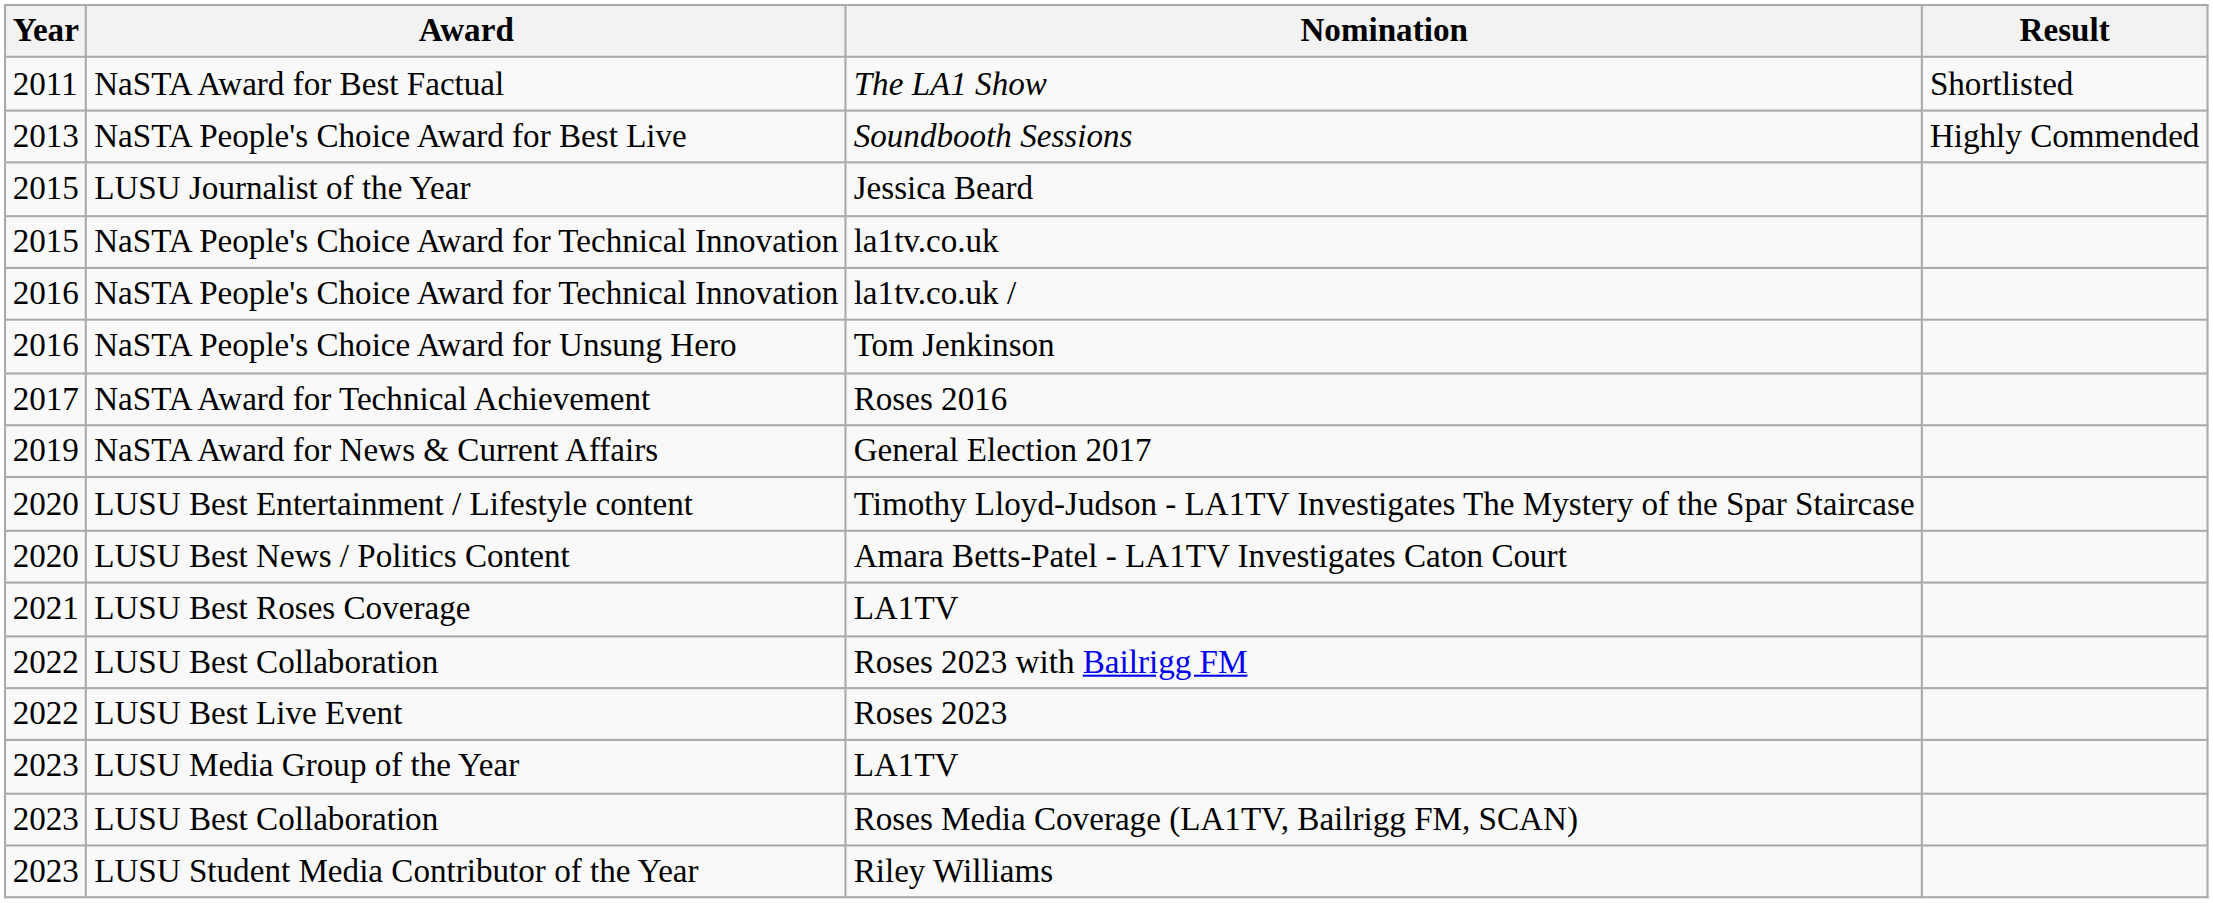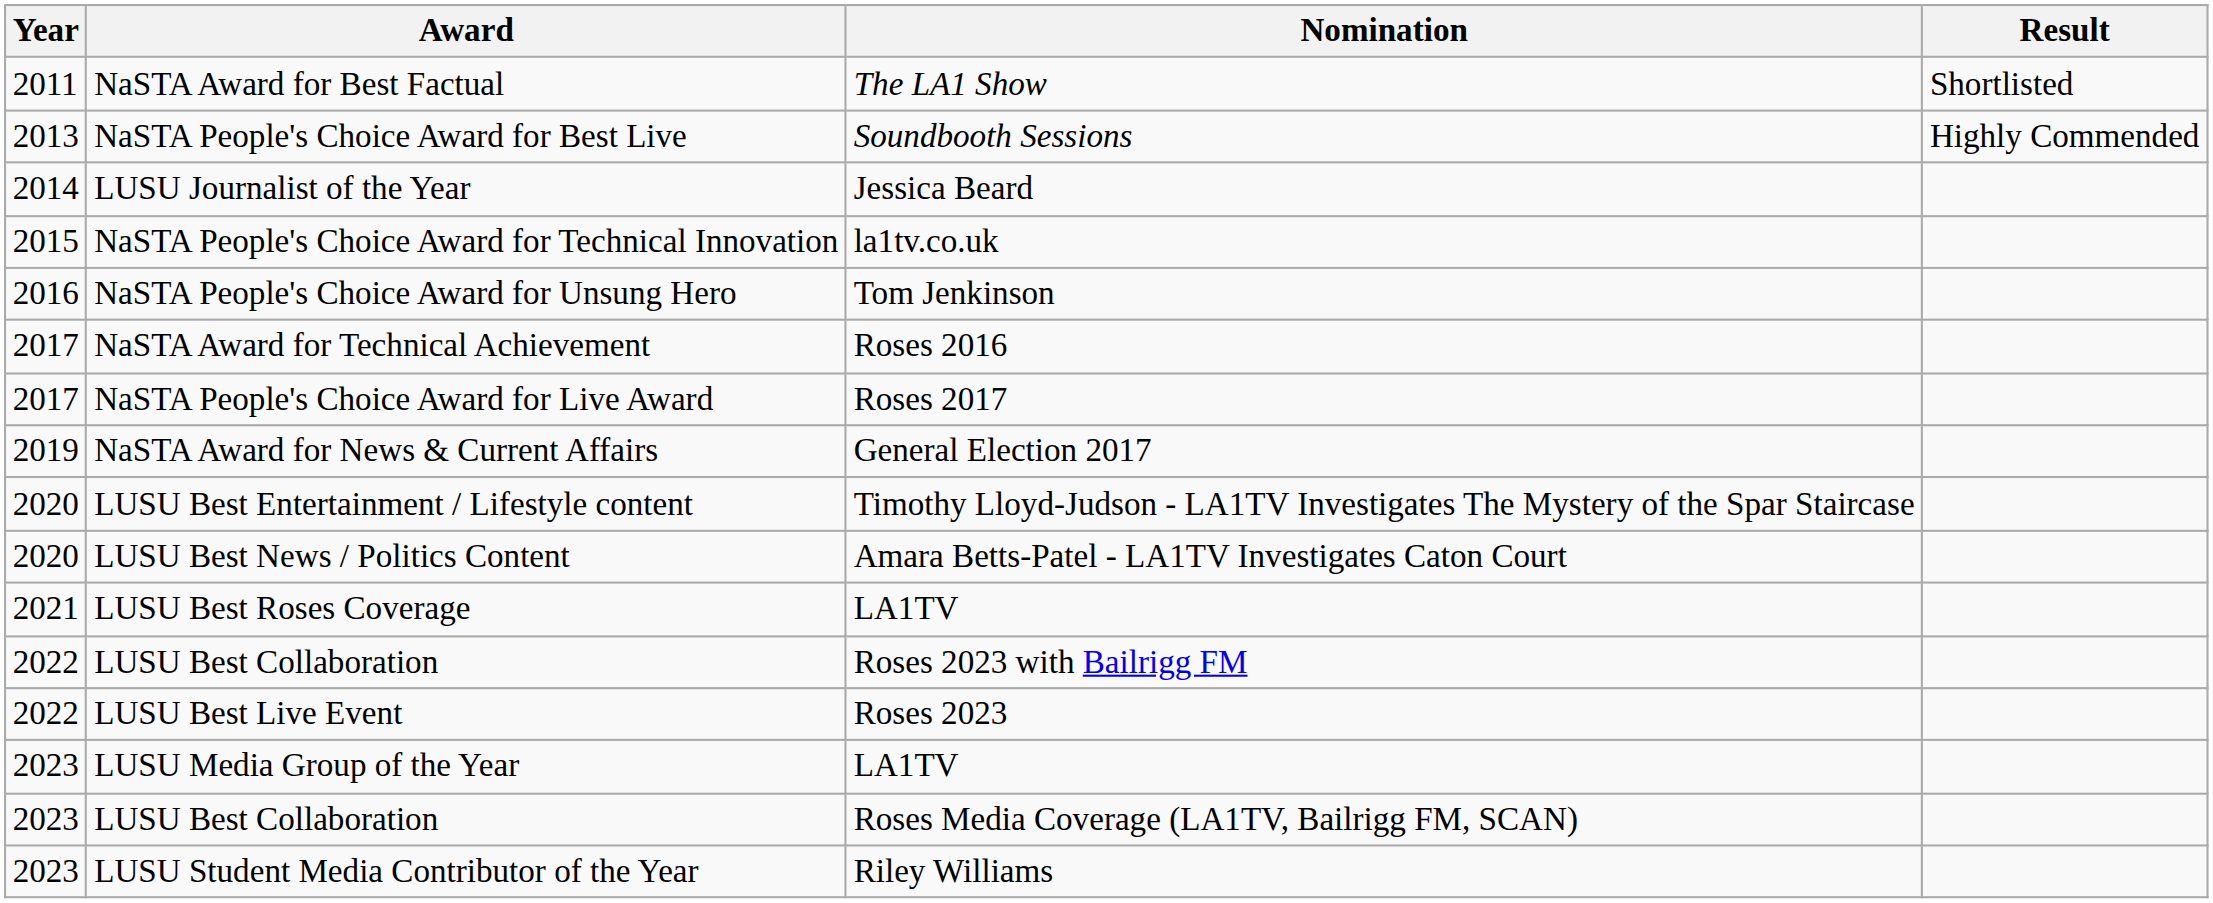Jessica Beard | Year: 2015 -> 2014
- row: 2016 | NaSTA People's Choice Award for Technical Innovation | la1tv.co.uk /
+ row: 2017 | NaSTA People's Choice Award for Live Award | Roses 2017
